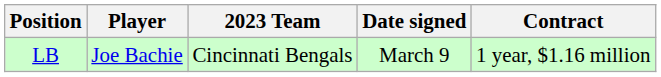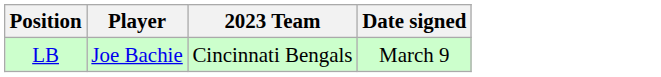- column: Contract | 1 year, $1.16 million
